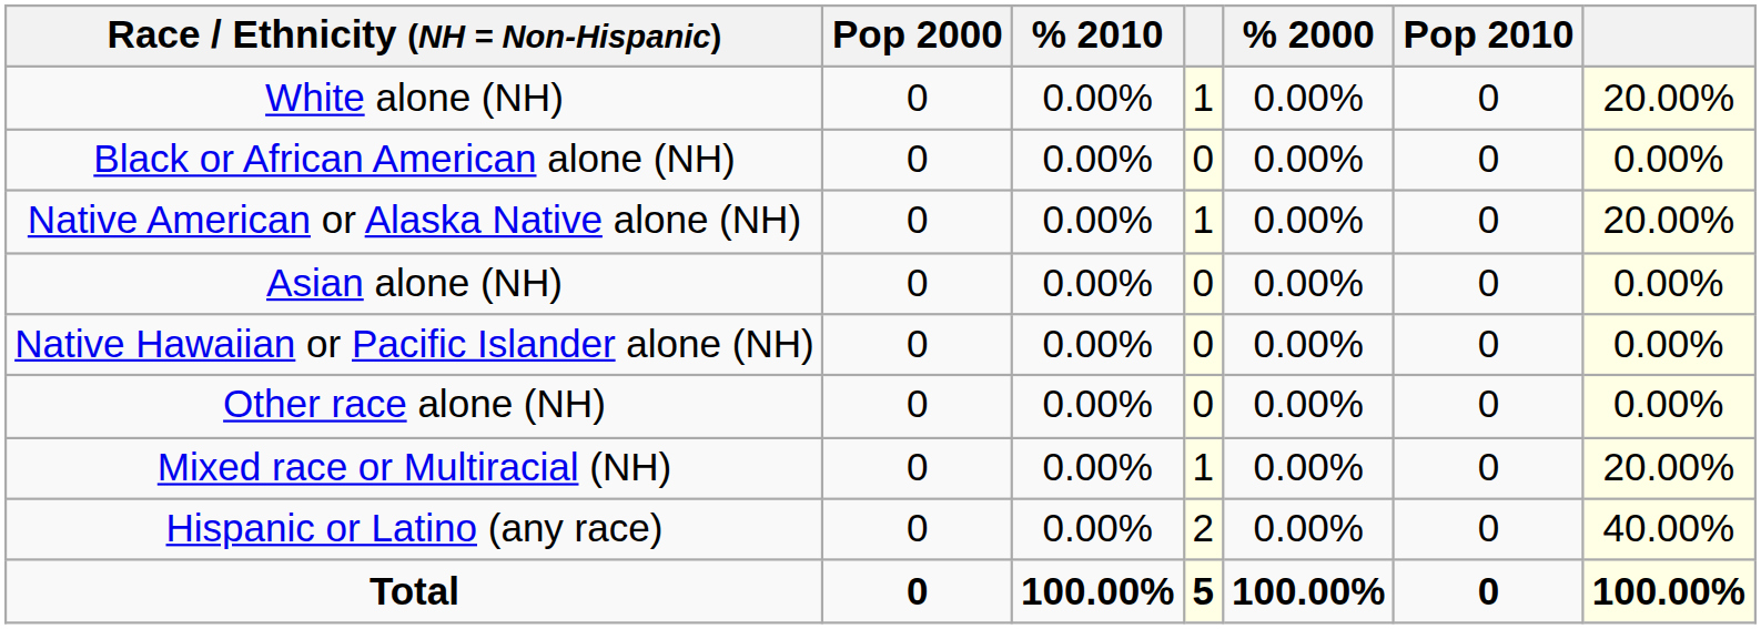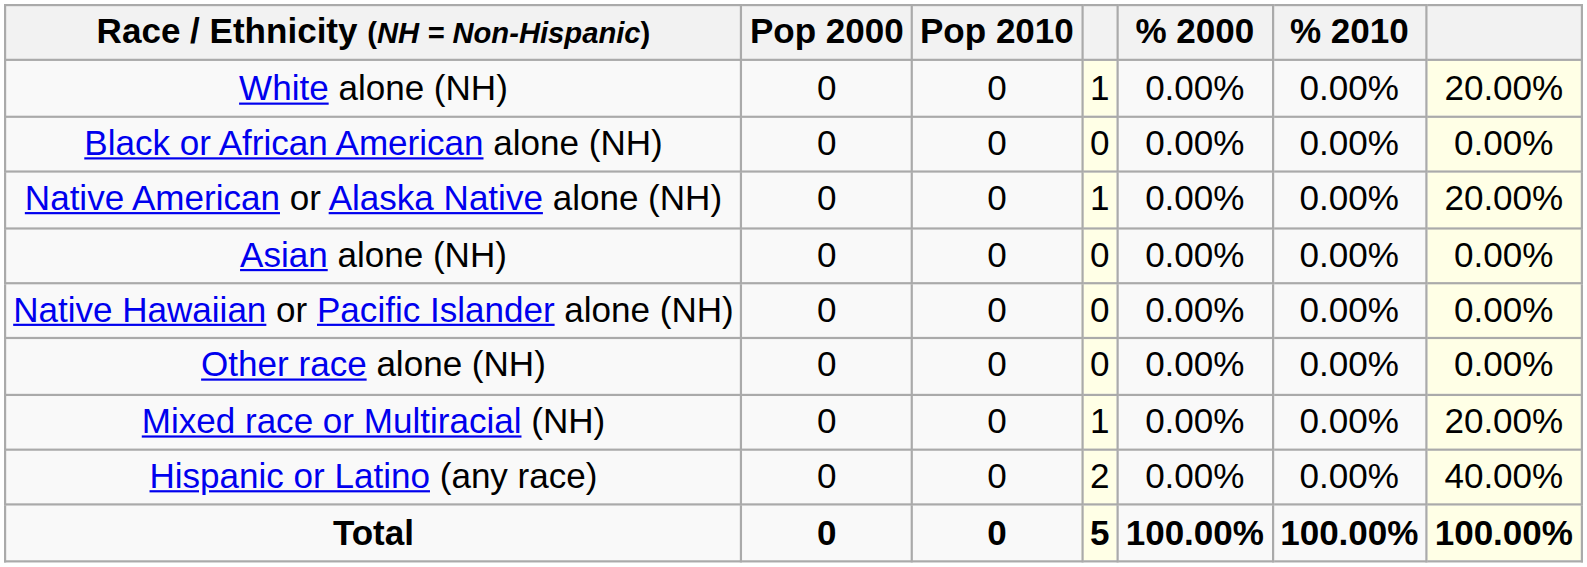columns swapped: Pop 2010 <-> % 2010
